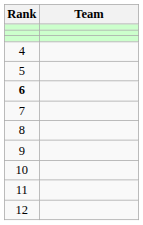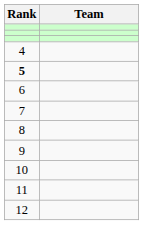row 6 | Rank: normal -> bold
row 7 | Rank: bold -> normal
